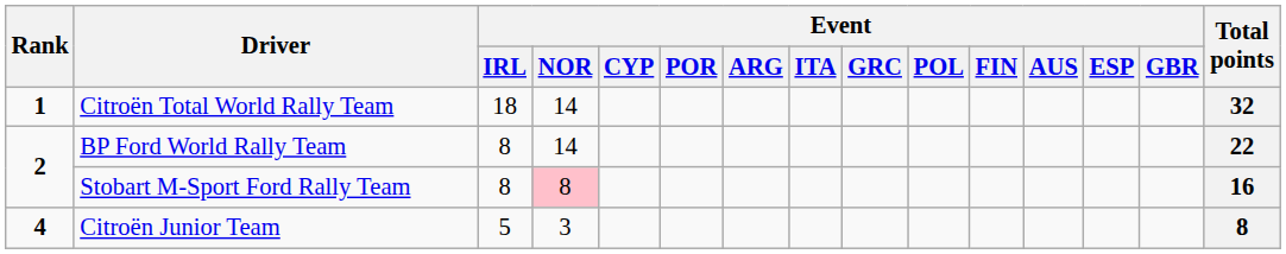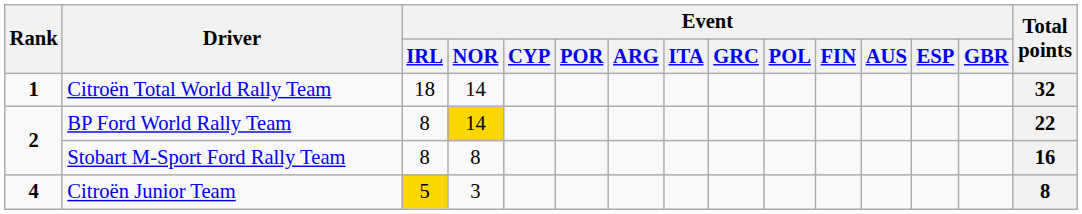BP Ford World Rally Team | Event / NOR: no background -> gold background
Stobart M-Sport Ford Rally Team | Event / NOR: pink background -> no background
Citroën Junior Team | Event / IRL: no background -> gold background
